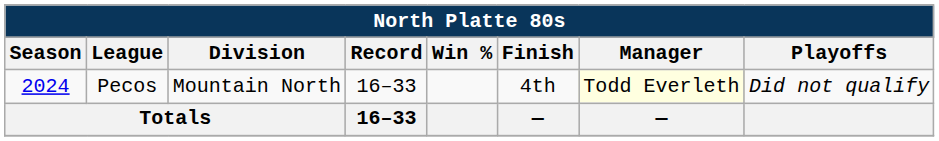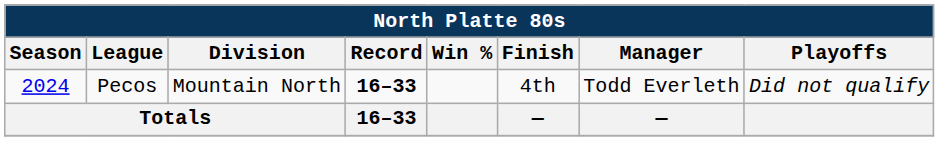Pecos | Record: normal -> bold
Pecos | Manager: lightyellow background -> no background
